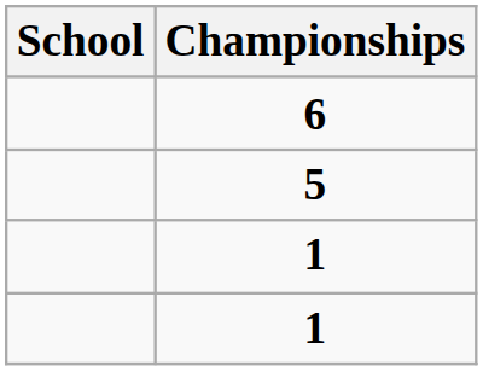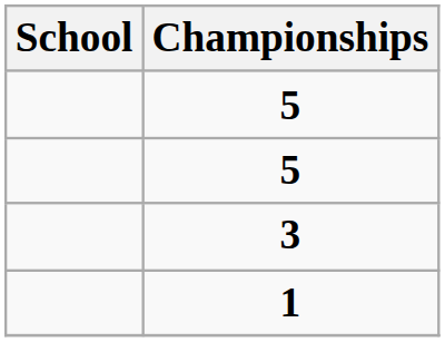row 2 | Championships: 6 -> 5
row 4 | Championships: 1 -> 3
